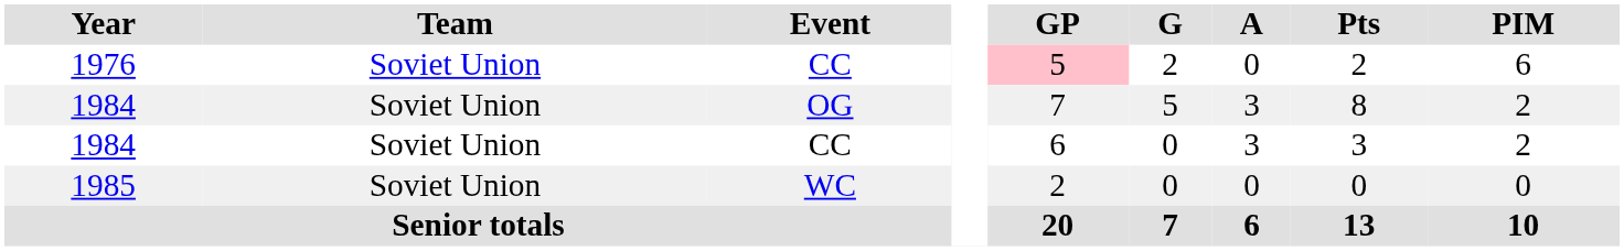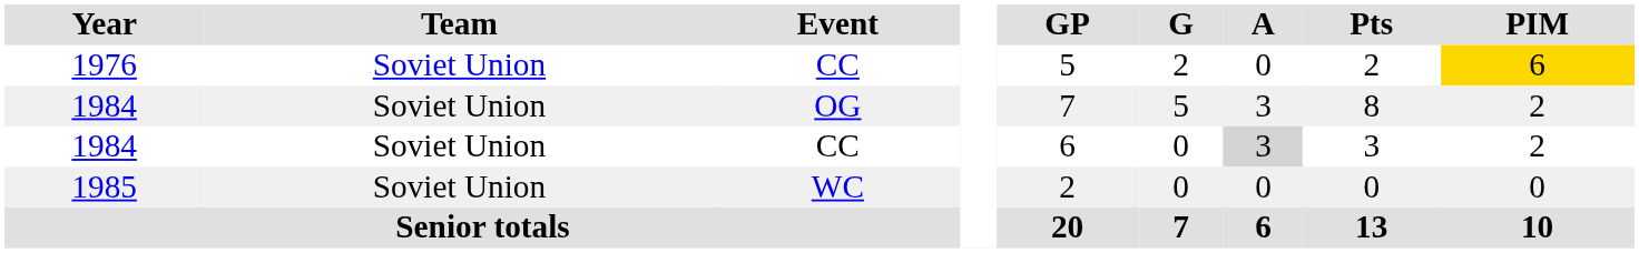1976 | GP: pink background -> no background
1976 | PIM: no background -> gold background
1984 / CC | A: no background -> lightgrey background
